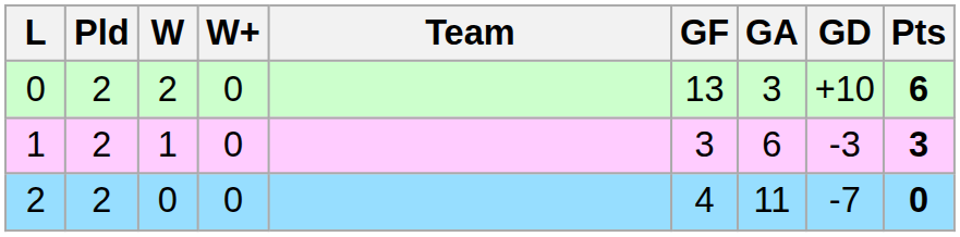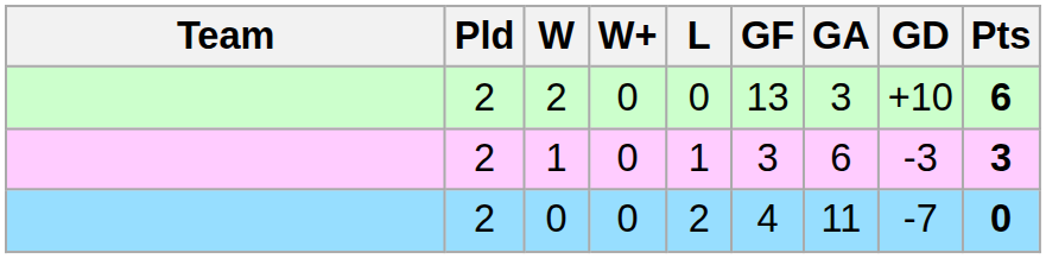columns swapped: Team <-> L
